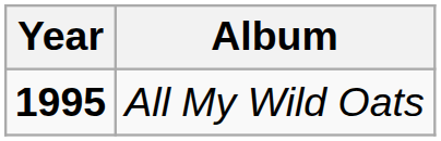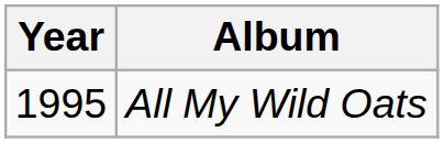row 2 | Year: bold -> normal
